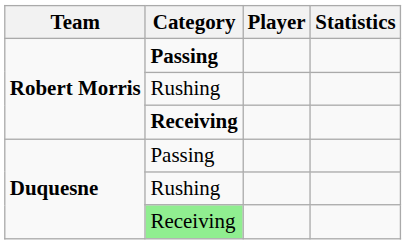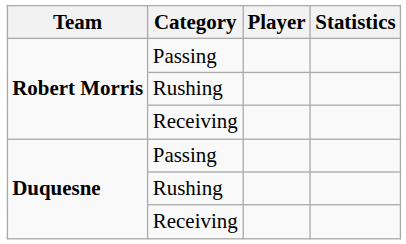Robert Morris / Passing | Category: bold -> normal
Robert Morris / Receiving | Category: bold -> normal
Duquesne / Receiving | Category: lightgreen background -> no background
